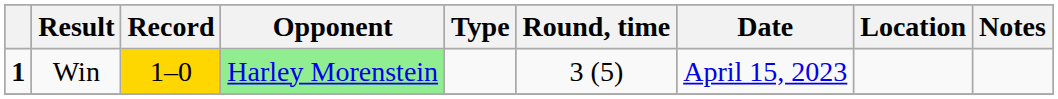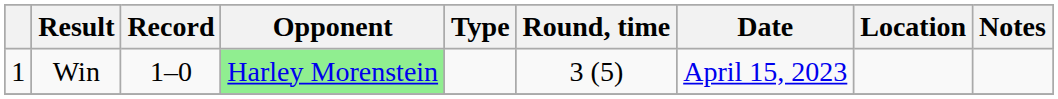Win | column 1: bold -> normal
Win | Record: gold background -> no background
